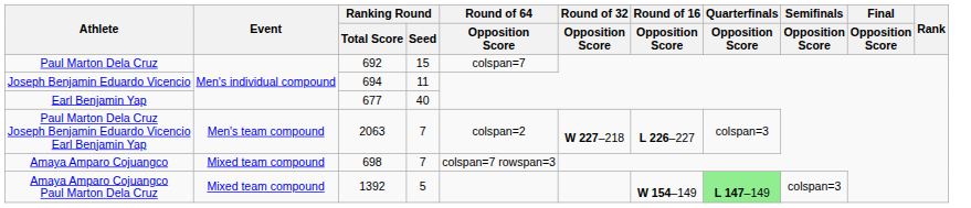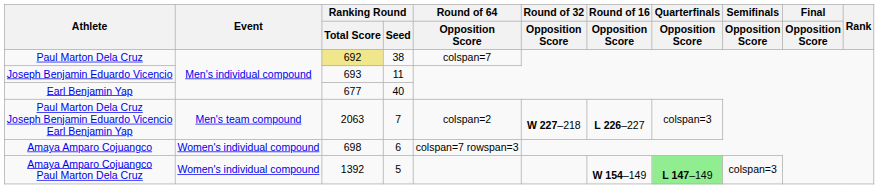Paul Marton Dela Cruz | Ranking Round / Total Score: no background -> khaki background
Paul Marton Dela Cruz | Ranking Round / Seed: 15 -> 38
Joseph Benjamin Eduardo Vicencio | Ranking Round / Total Score: 694 -> 693
Amaya Amparo Cojuangco | Event: Mixed team compound -> Women's individual compound
Amaya Amparo Cojuangco | Ranking Round / Seed: 7 -> 6
Amaya Amparo Cojuangco Paul Marton Dela Cruz | Event: Mixed team compound -> Women's individual compound
